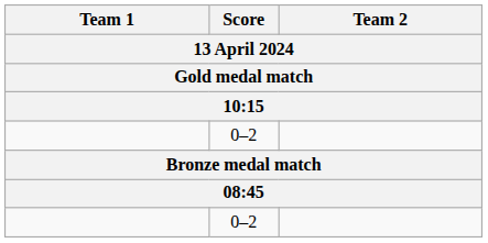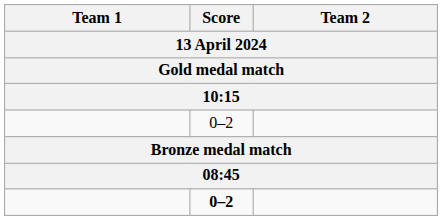row 8 | Score: normal -> bold
